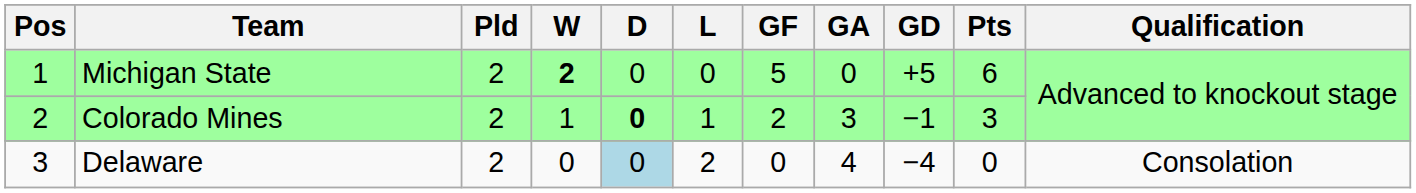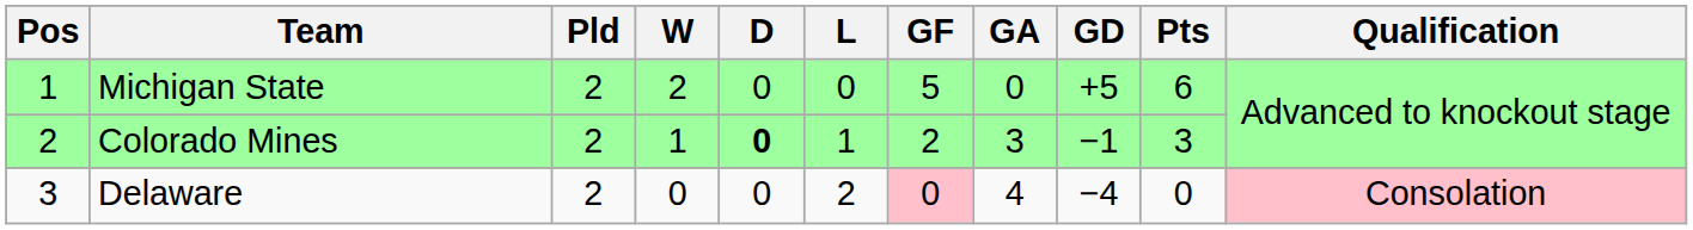Michigan State | W: bold -> normal
Delaware | D: lightblue background -> no background
Delaware | GF: no background -> pink background
Delaware | Qualification: no background -> pink background
